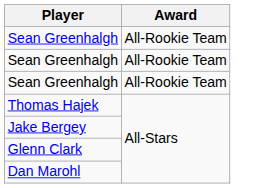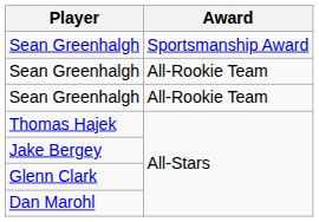row 2 | Award: All-Rookie Team -> Sportsmanship Award
